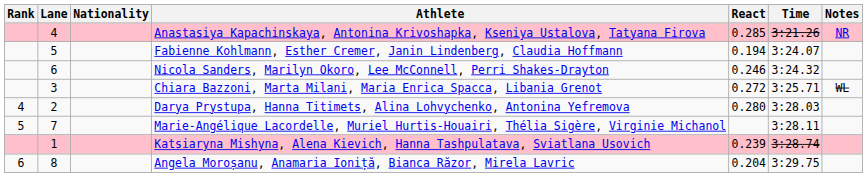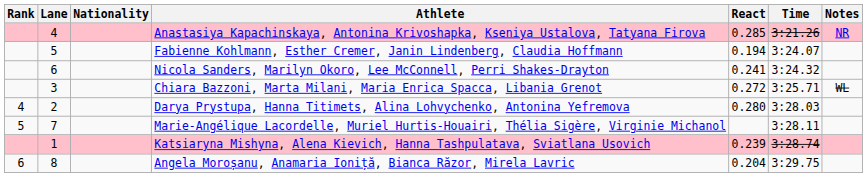row 4 | React: 0.246 -> 0.241
